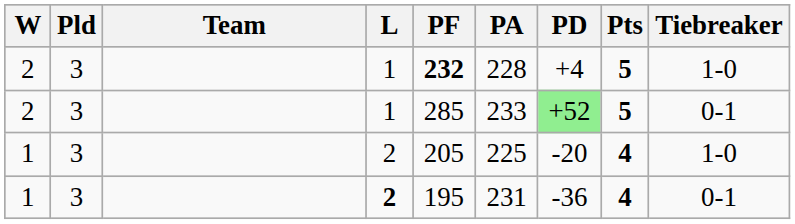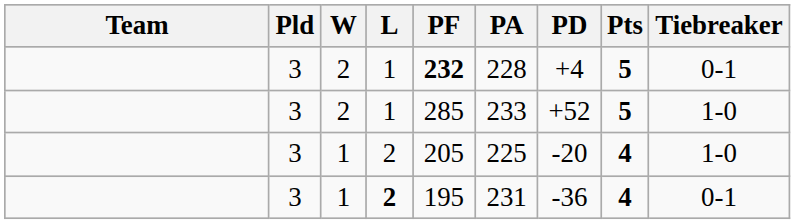columns swapped: Team <-> W
row 2 | Tiebreaker: 1-0 -> 0-1
row 3 | PD: lightgreen background -> no background
row 3 | Tiebreaker: 0-1 -> 1-0
